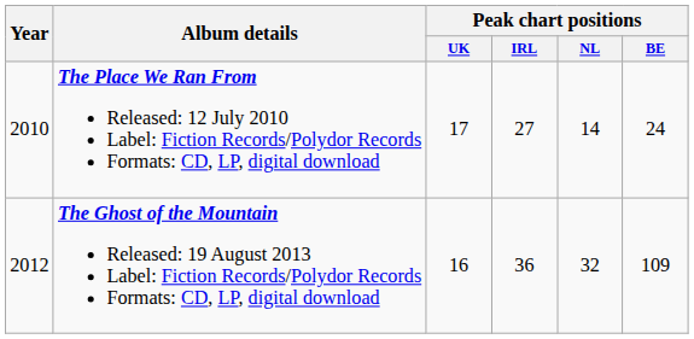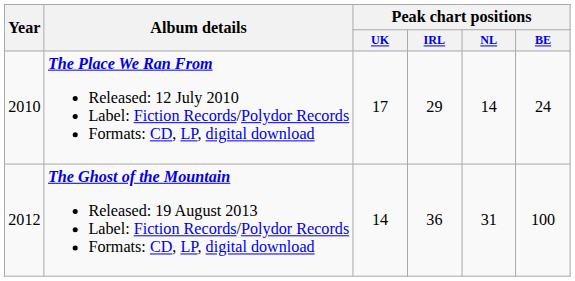row 3 | Peak chart positions / IRL: 27 -> 29
row 4 | Peak chart positions / UK: 16 -> 14
row 4 | Peak chart positions / NL: 32 -> 31
row 4 | Peak chart positions / BE: 109 -> 100
